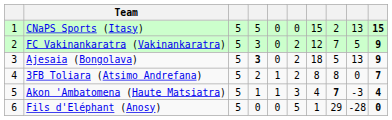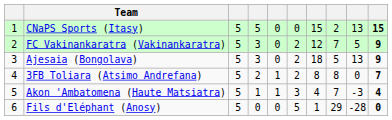Ajesaia (Bongolava) | column 4: bold -> normal
Akon 'Ambatomena (Haute Matsiatra) | column 8: bold -> normal
